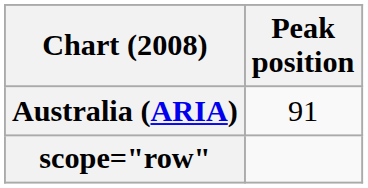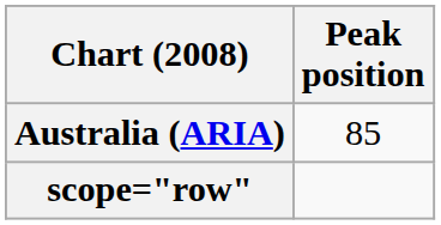Australia (ARIA) | Peak position: 91 -> 85
